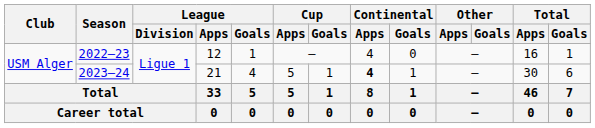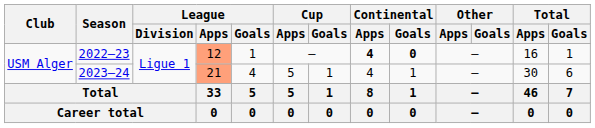2022–23 | League / Apps: no background -> lightsalmon background
2022–23 | Continental / Apps: normal -> bold
2022–23 | Continental / Goals: normal -> bold
2023–24 | League / Apps: no background -> lightsalmon background
2023–24 | Continental / Apps: bold -> normal
